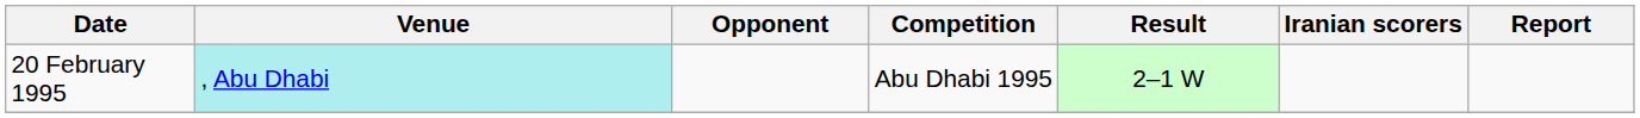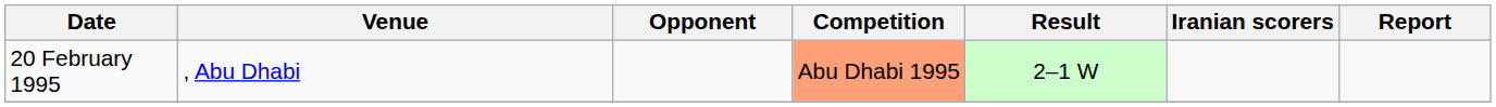20 February 1995 | Venue: paleturquoise background -> no background
20 February 1995 | Competition: no background -> lightsalmon background
